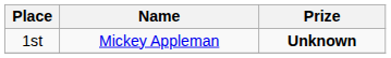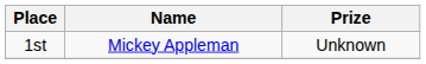1st | Prize: bold -> normal
